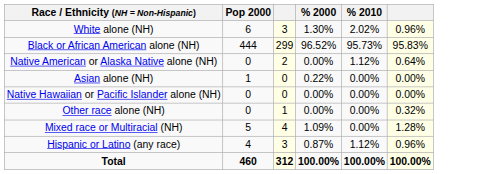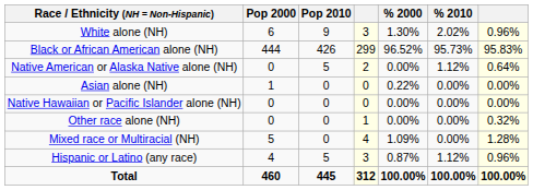+ column: Pop 2010 | 9 | 426 | 5 | 0 | 0 | 0 | 0 | 5 | 445
